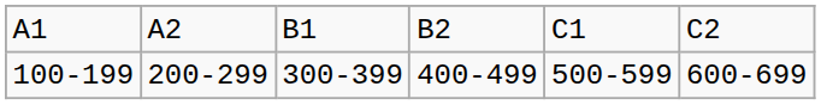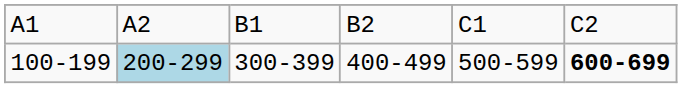100-199 | column 2: no background -> lightblue background
100-199 | column 6: normal -> bold
